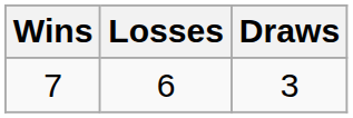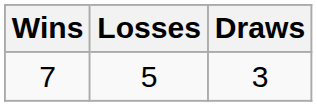row 2 | Losses: 6 -> 5
